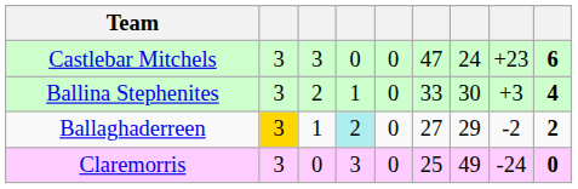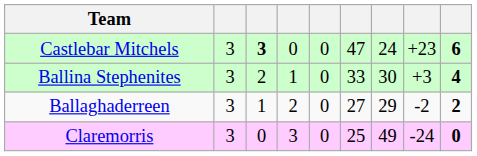Castlebar Mitchels | column 3: normal -> bold
Ballaghaderreen | column 2: gold background -> no background
Ballaghaderreen | column 4: paleturquoise background -> no background
